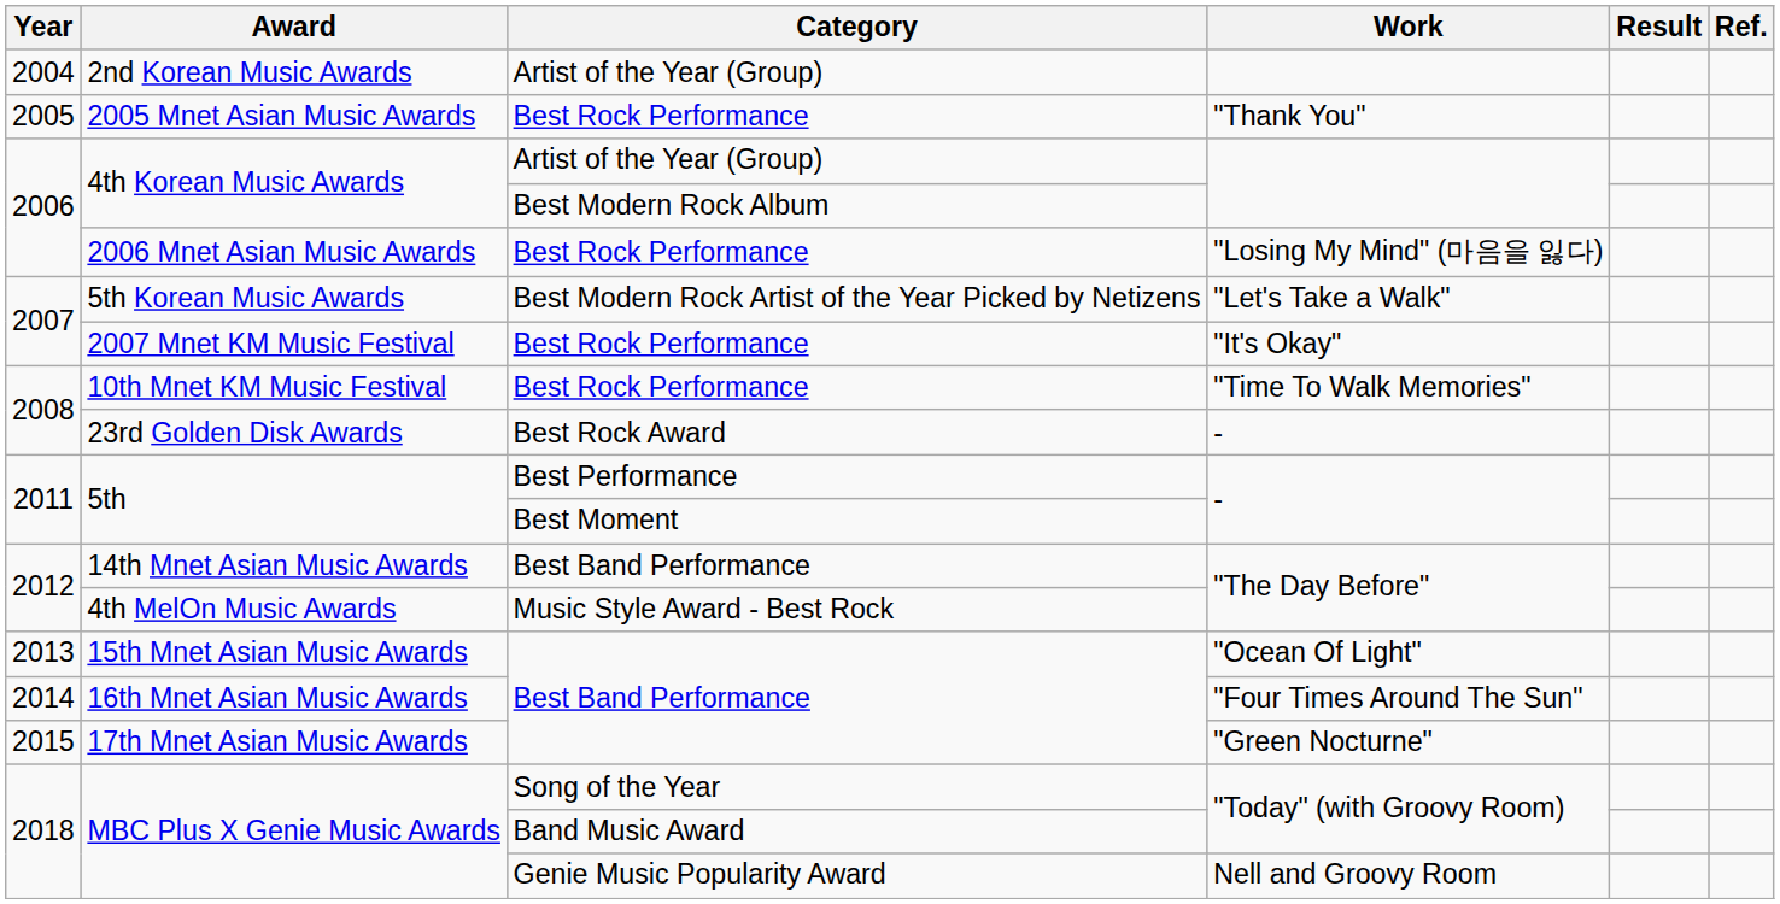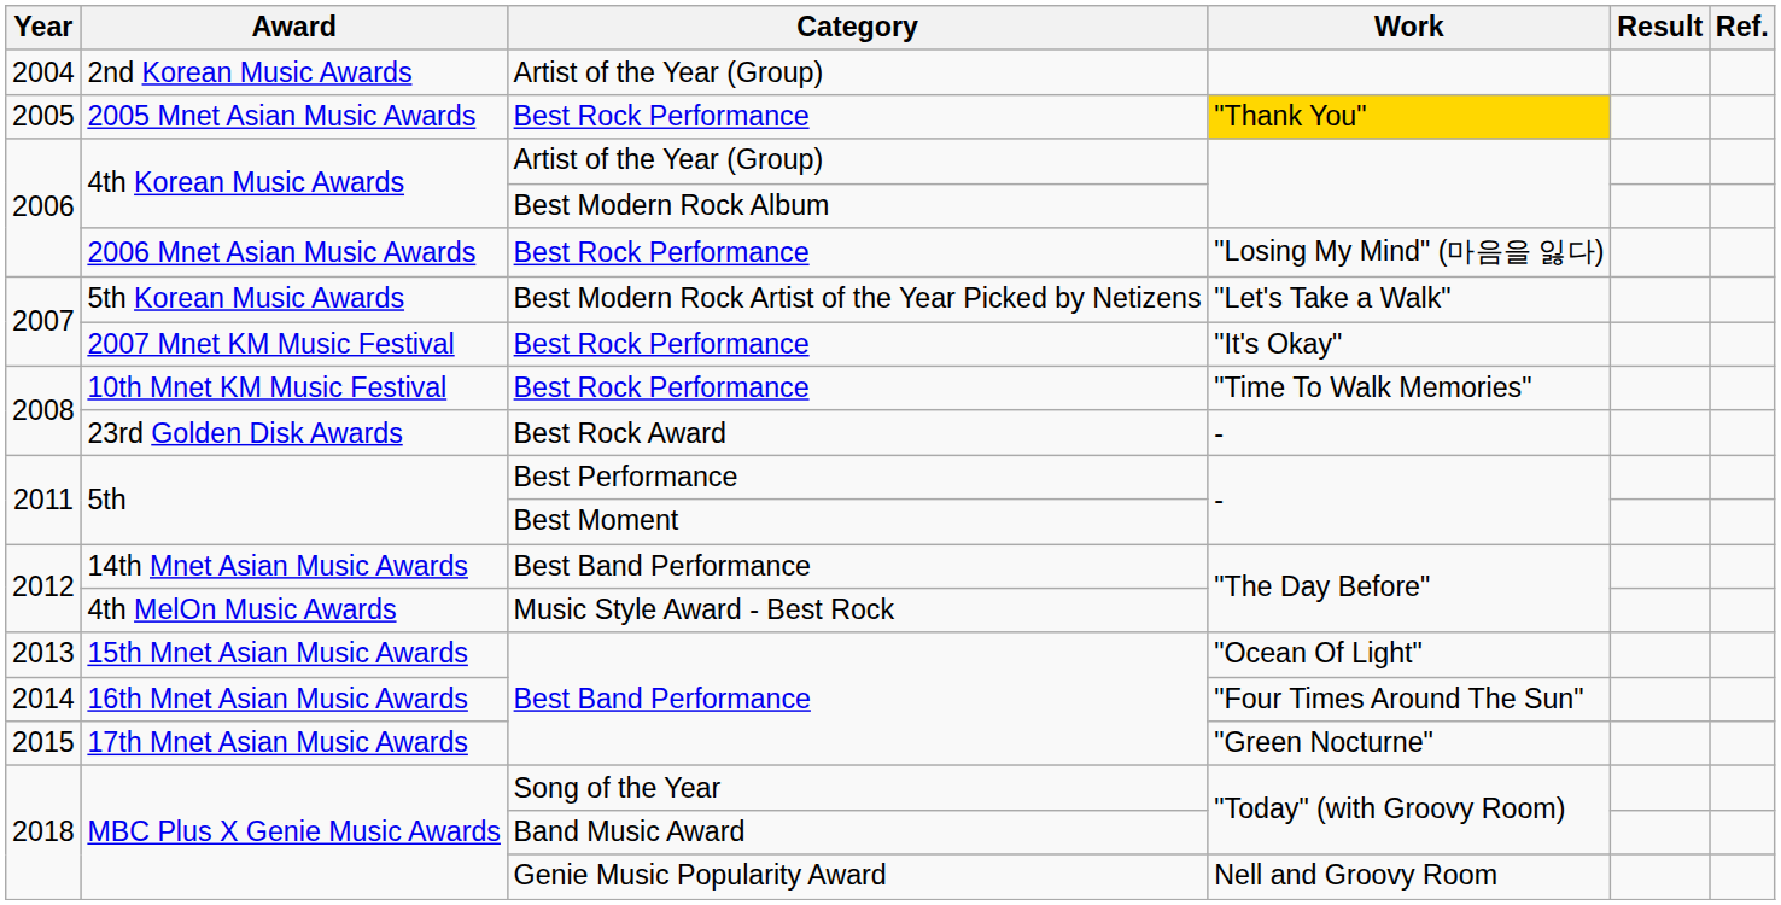2005 Mnet Asian Music Awards | Work: no background -> gold background
